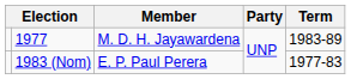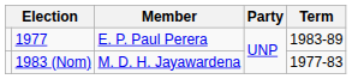1977 | Member: M. D. H. Jayawardena -> E. P. Paul Perera
1983 (Nom) | Member: E. P. Paul Perera -> M. D. H. Jayawardena
